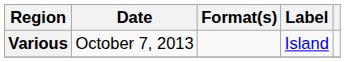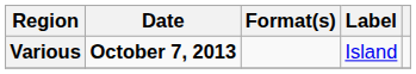Various | Date: normal -> bold
